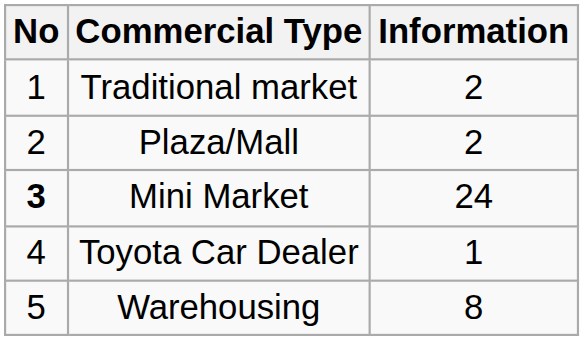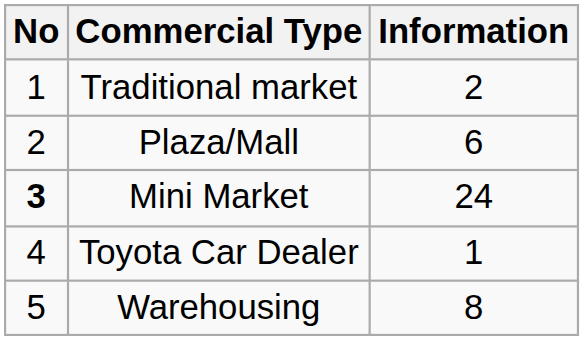Plaza/Mall | Information: 2 -> 6
